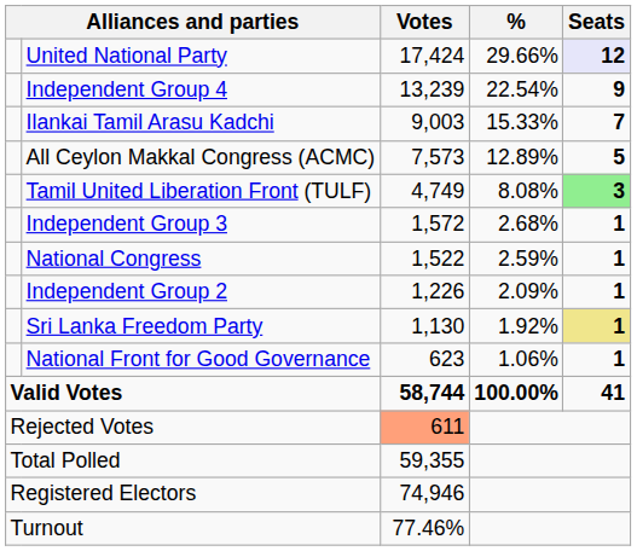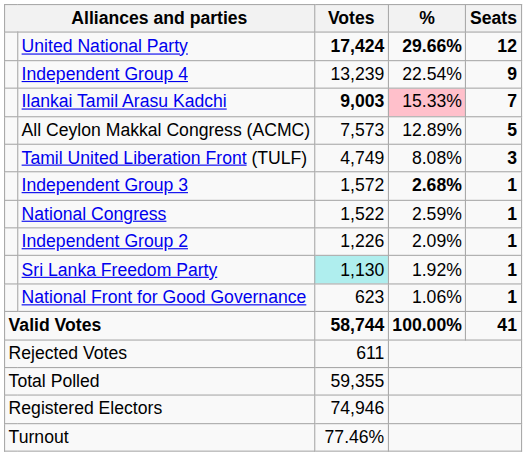United National Party | Votes: normal -> bold
United National Party | %: normal -> bold
United National Party | Seats: lavender background -> no background
Ilankai Tamil Arasu Kadchi | Votes: normal -> bold
Ilankai Tamil Arasu Kadchi | %: no background -> pink background
Tamil United Liberation Front (TULF) | Seats: lightgreen background -> no background
Independent Group 3 | %: normal -> bold
Sri Lanka Freedom Party | Votes: no background -> paleturquoise background
Sri Lanka Freedom Party | Seats: khaki background -> no background
Rejected Votes | Votes: lightsalmon background -> no background
